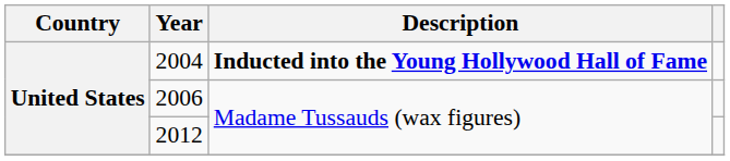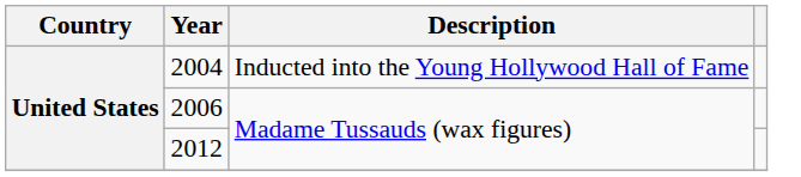2004 | Description: bold -> normal
